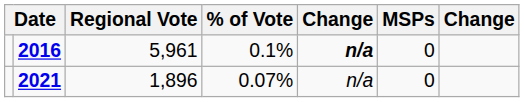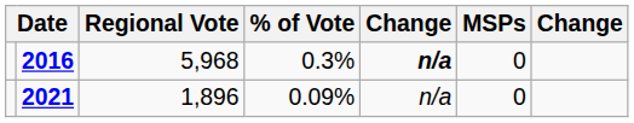2016 | Regional Vote: 5,961 -> 5,968
2016 | % of Vote: 0.1% -> 0.3%
2021 | % of Vote: 0.07% -> 0.09%
